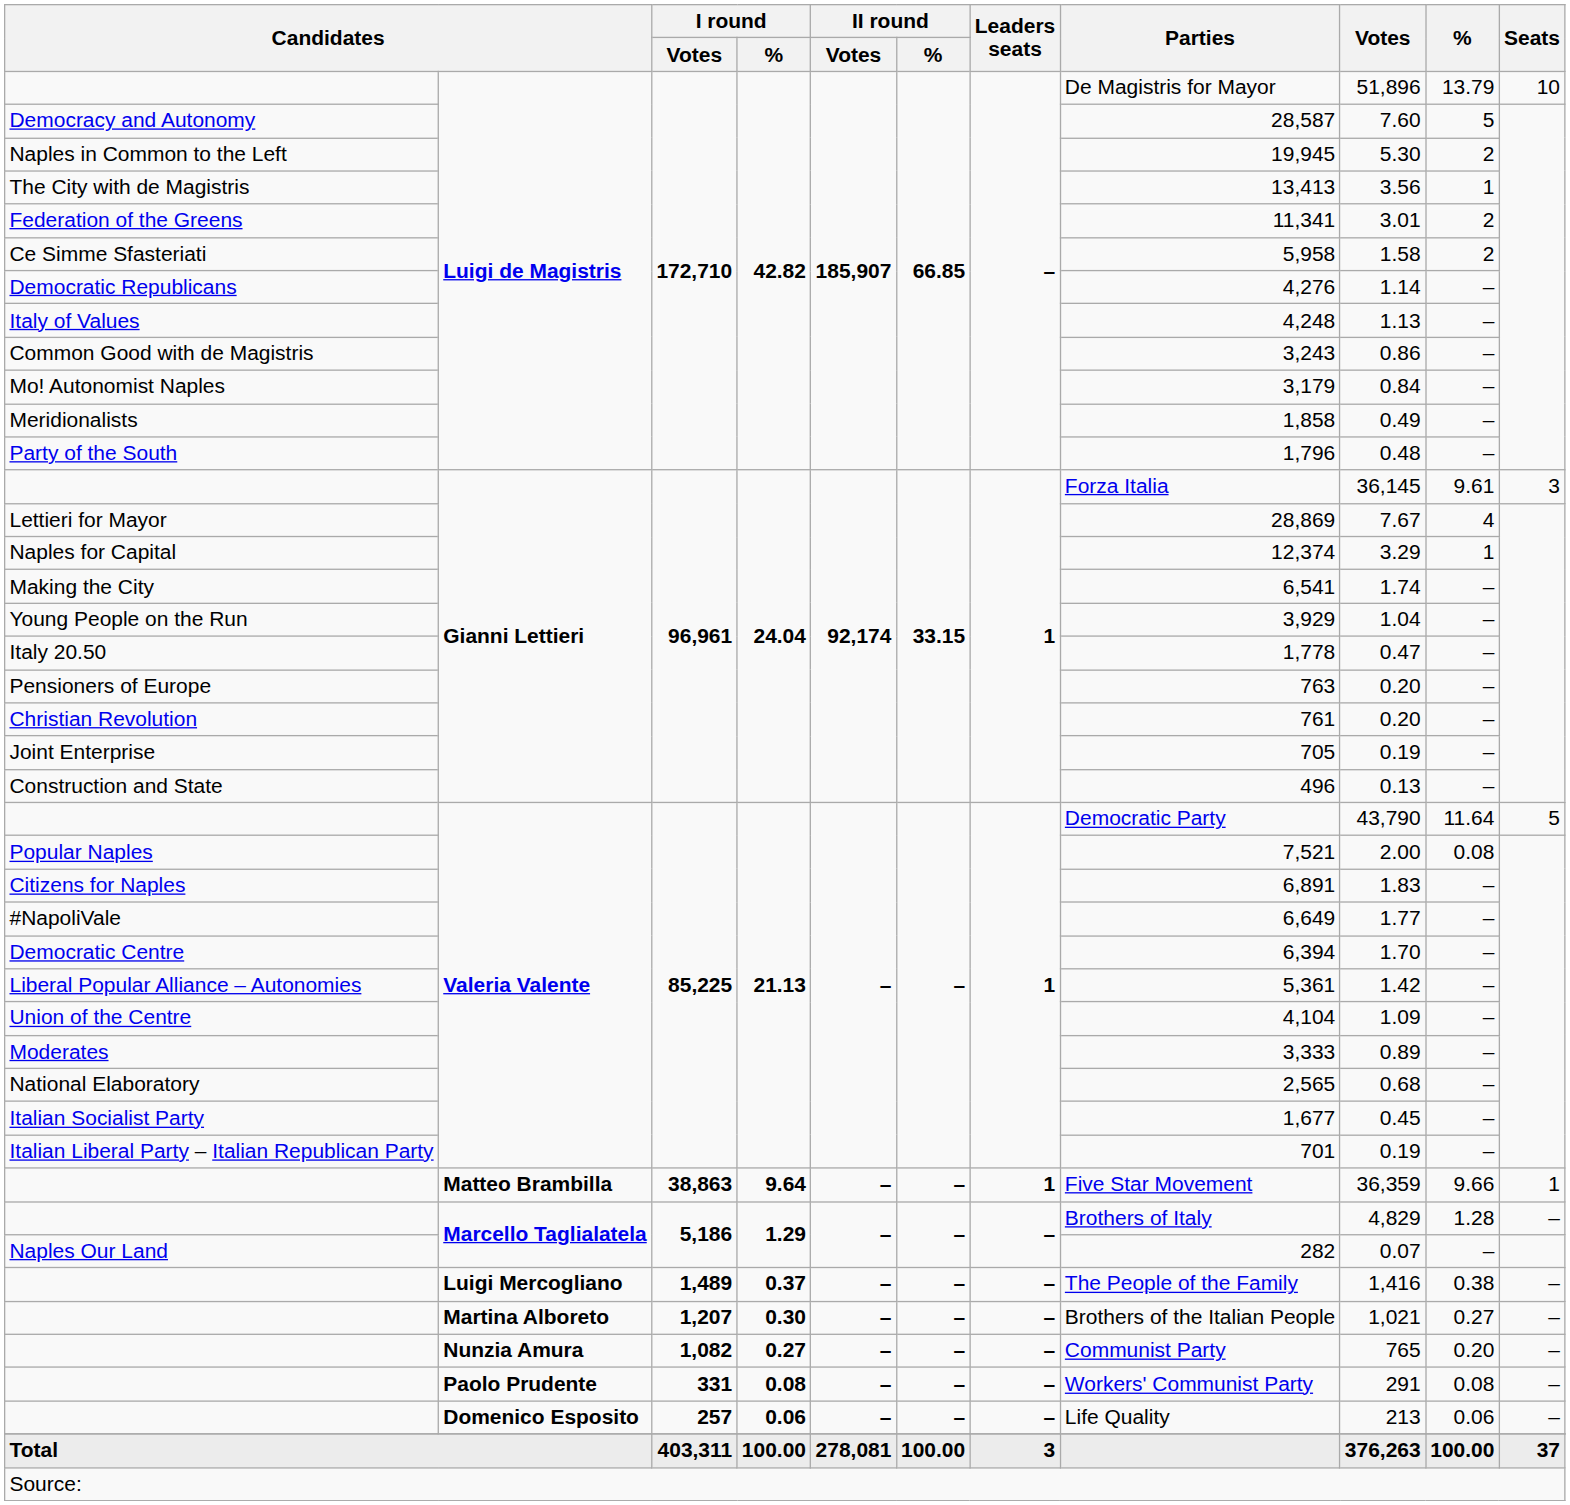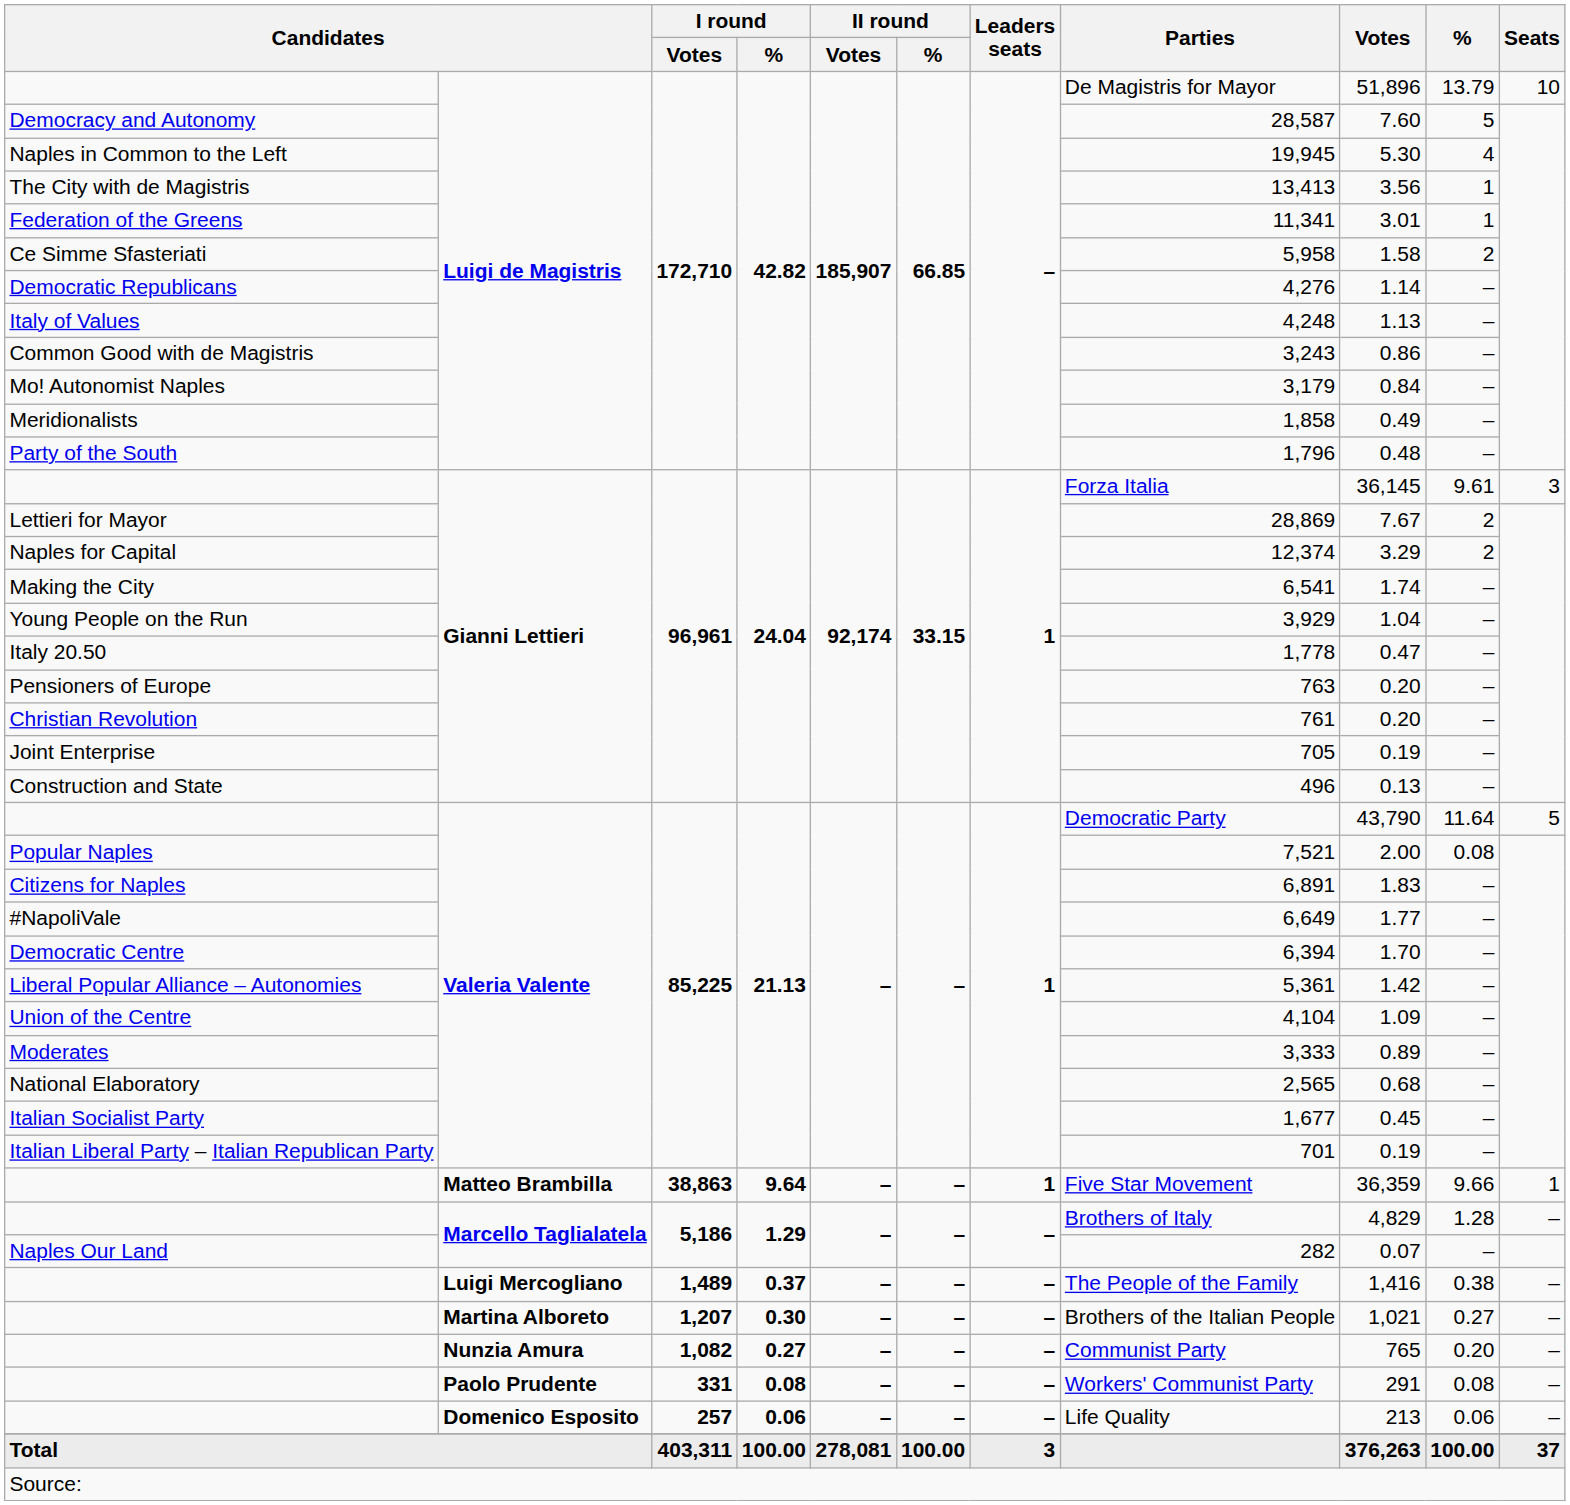Naples in Common to the Left | %: 2 -> 4
Federation of the Greens | %: 2 -> 1
Lettieri for Mayor | %: 4 -> 2
Naples for Capital | %: 1 -> 2
